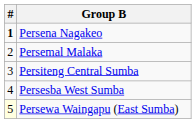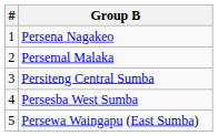Persena Nagakeo | #: bold -> normal
Persewa Waingapu (East Sumba) | #: lightyellow background -> no background
